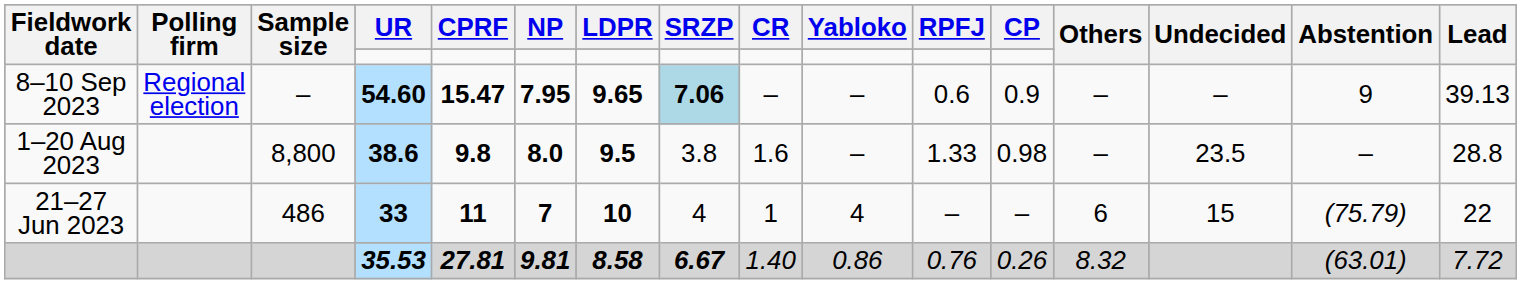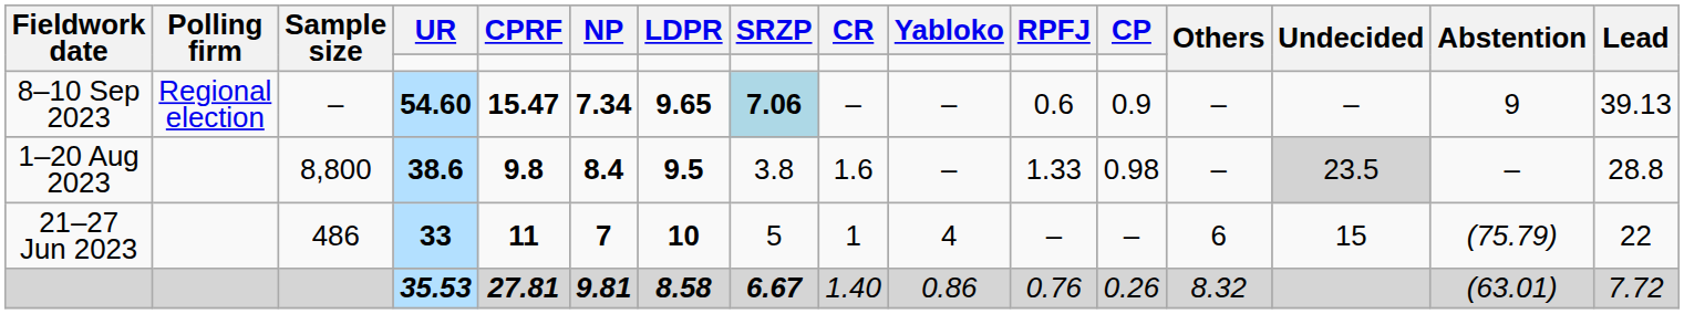8–10 Sep 2023 | NP: 7.95 -> 7.34
1–20 Aug 2023 | NP: 8.0 -> 8.4
1–20 Aug 2023 | Undecided: no background -> lightgrey background
21–27 Jun 2023 | SRZP: 4 -> 5
